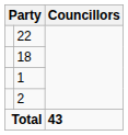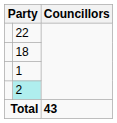2 | column 2: no background -> paleturquoise background
